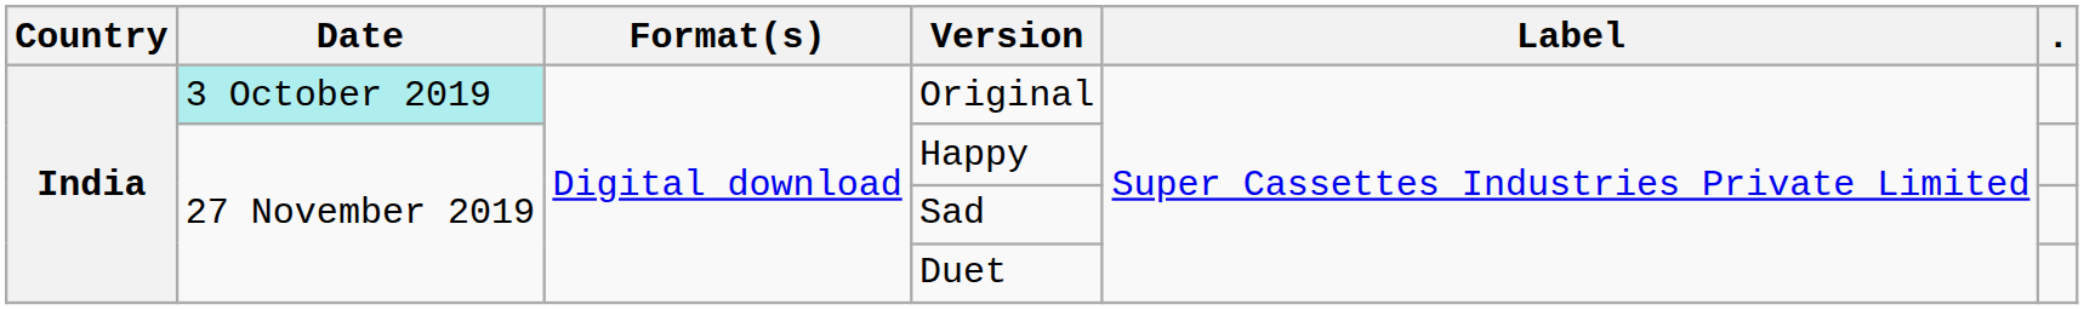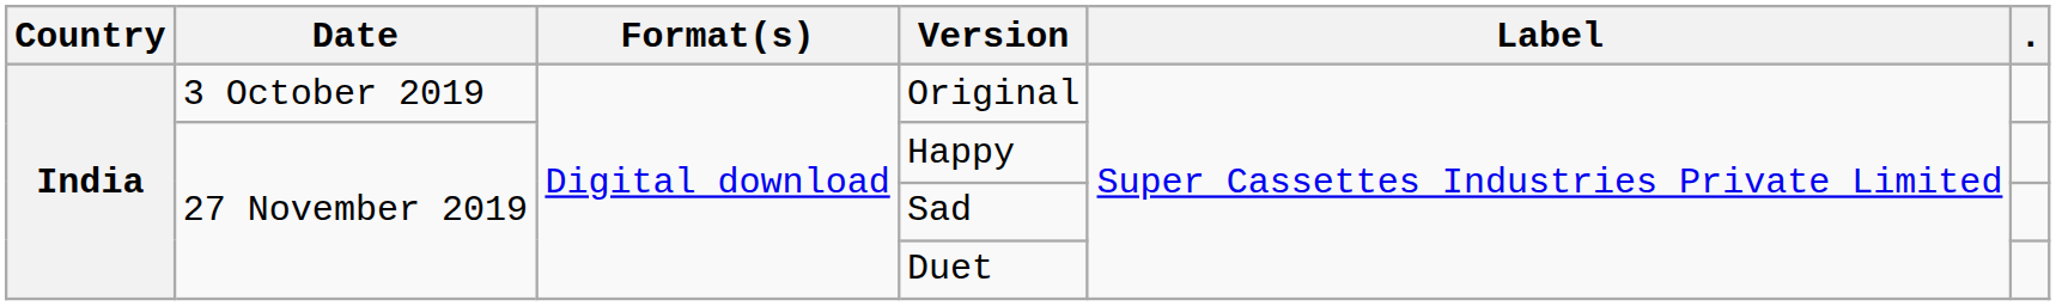Original | Date: paleturquoise background -> no background
